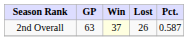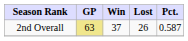row 2 | GP: no background -> khaki background
row 2 | Win: lightyellow background -> no background
